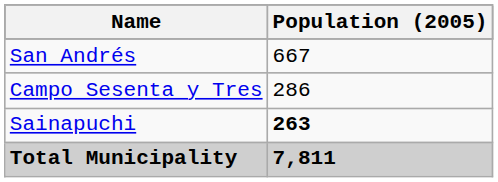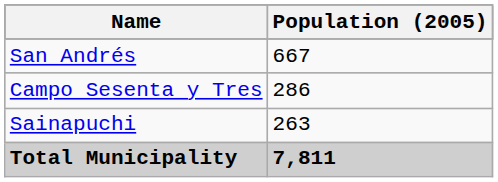Sainapuchi | Population (2005): bold -> normal
